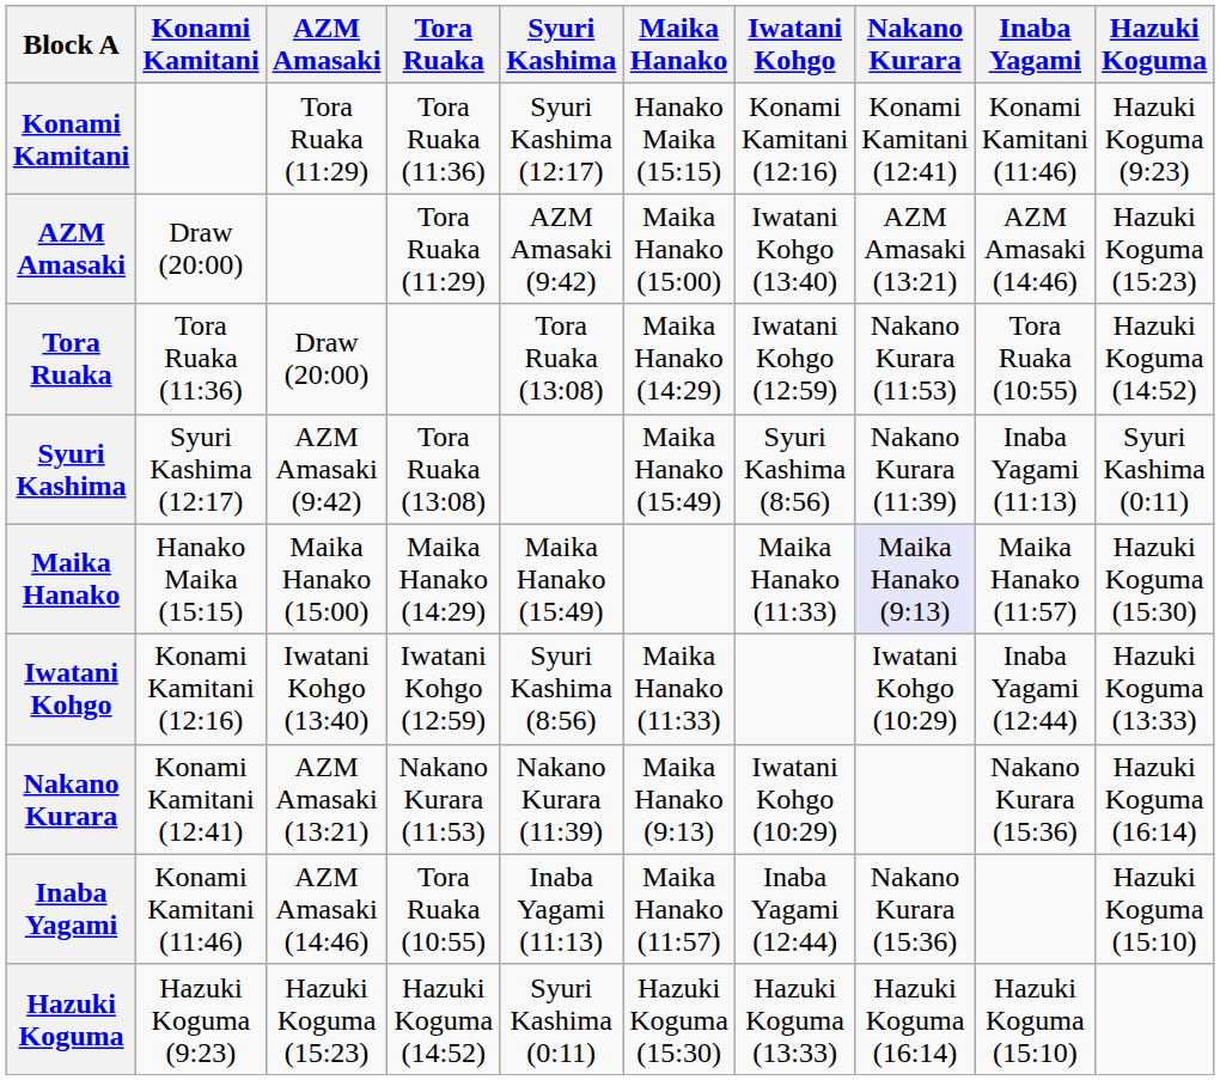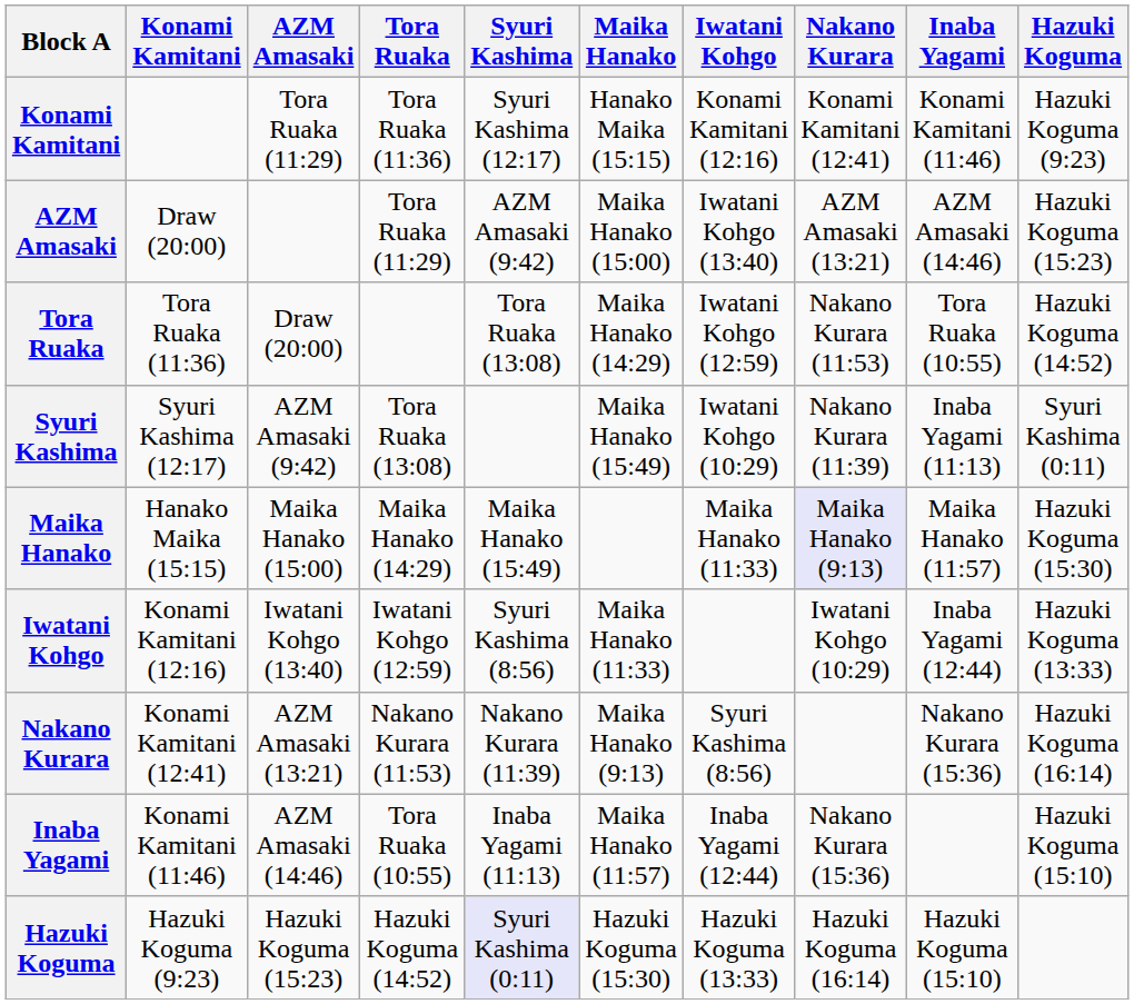row 5 | Iwatani Kohgo: Syuri Kashima (8:56) -> Iwatani Kohgo (10:29)
row 8 | Iwatani Kohgo: Iwatani Kohgo (10:29) -> Syuri Kashima (8:56)
row 10 | Syuri Kashima: no background -> lavender background
